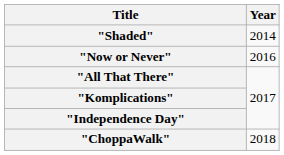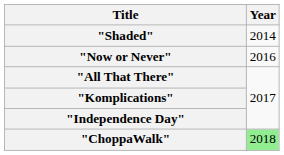"ChoppaWalk" | Year: no background -> lightgreen background
